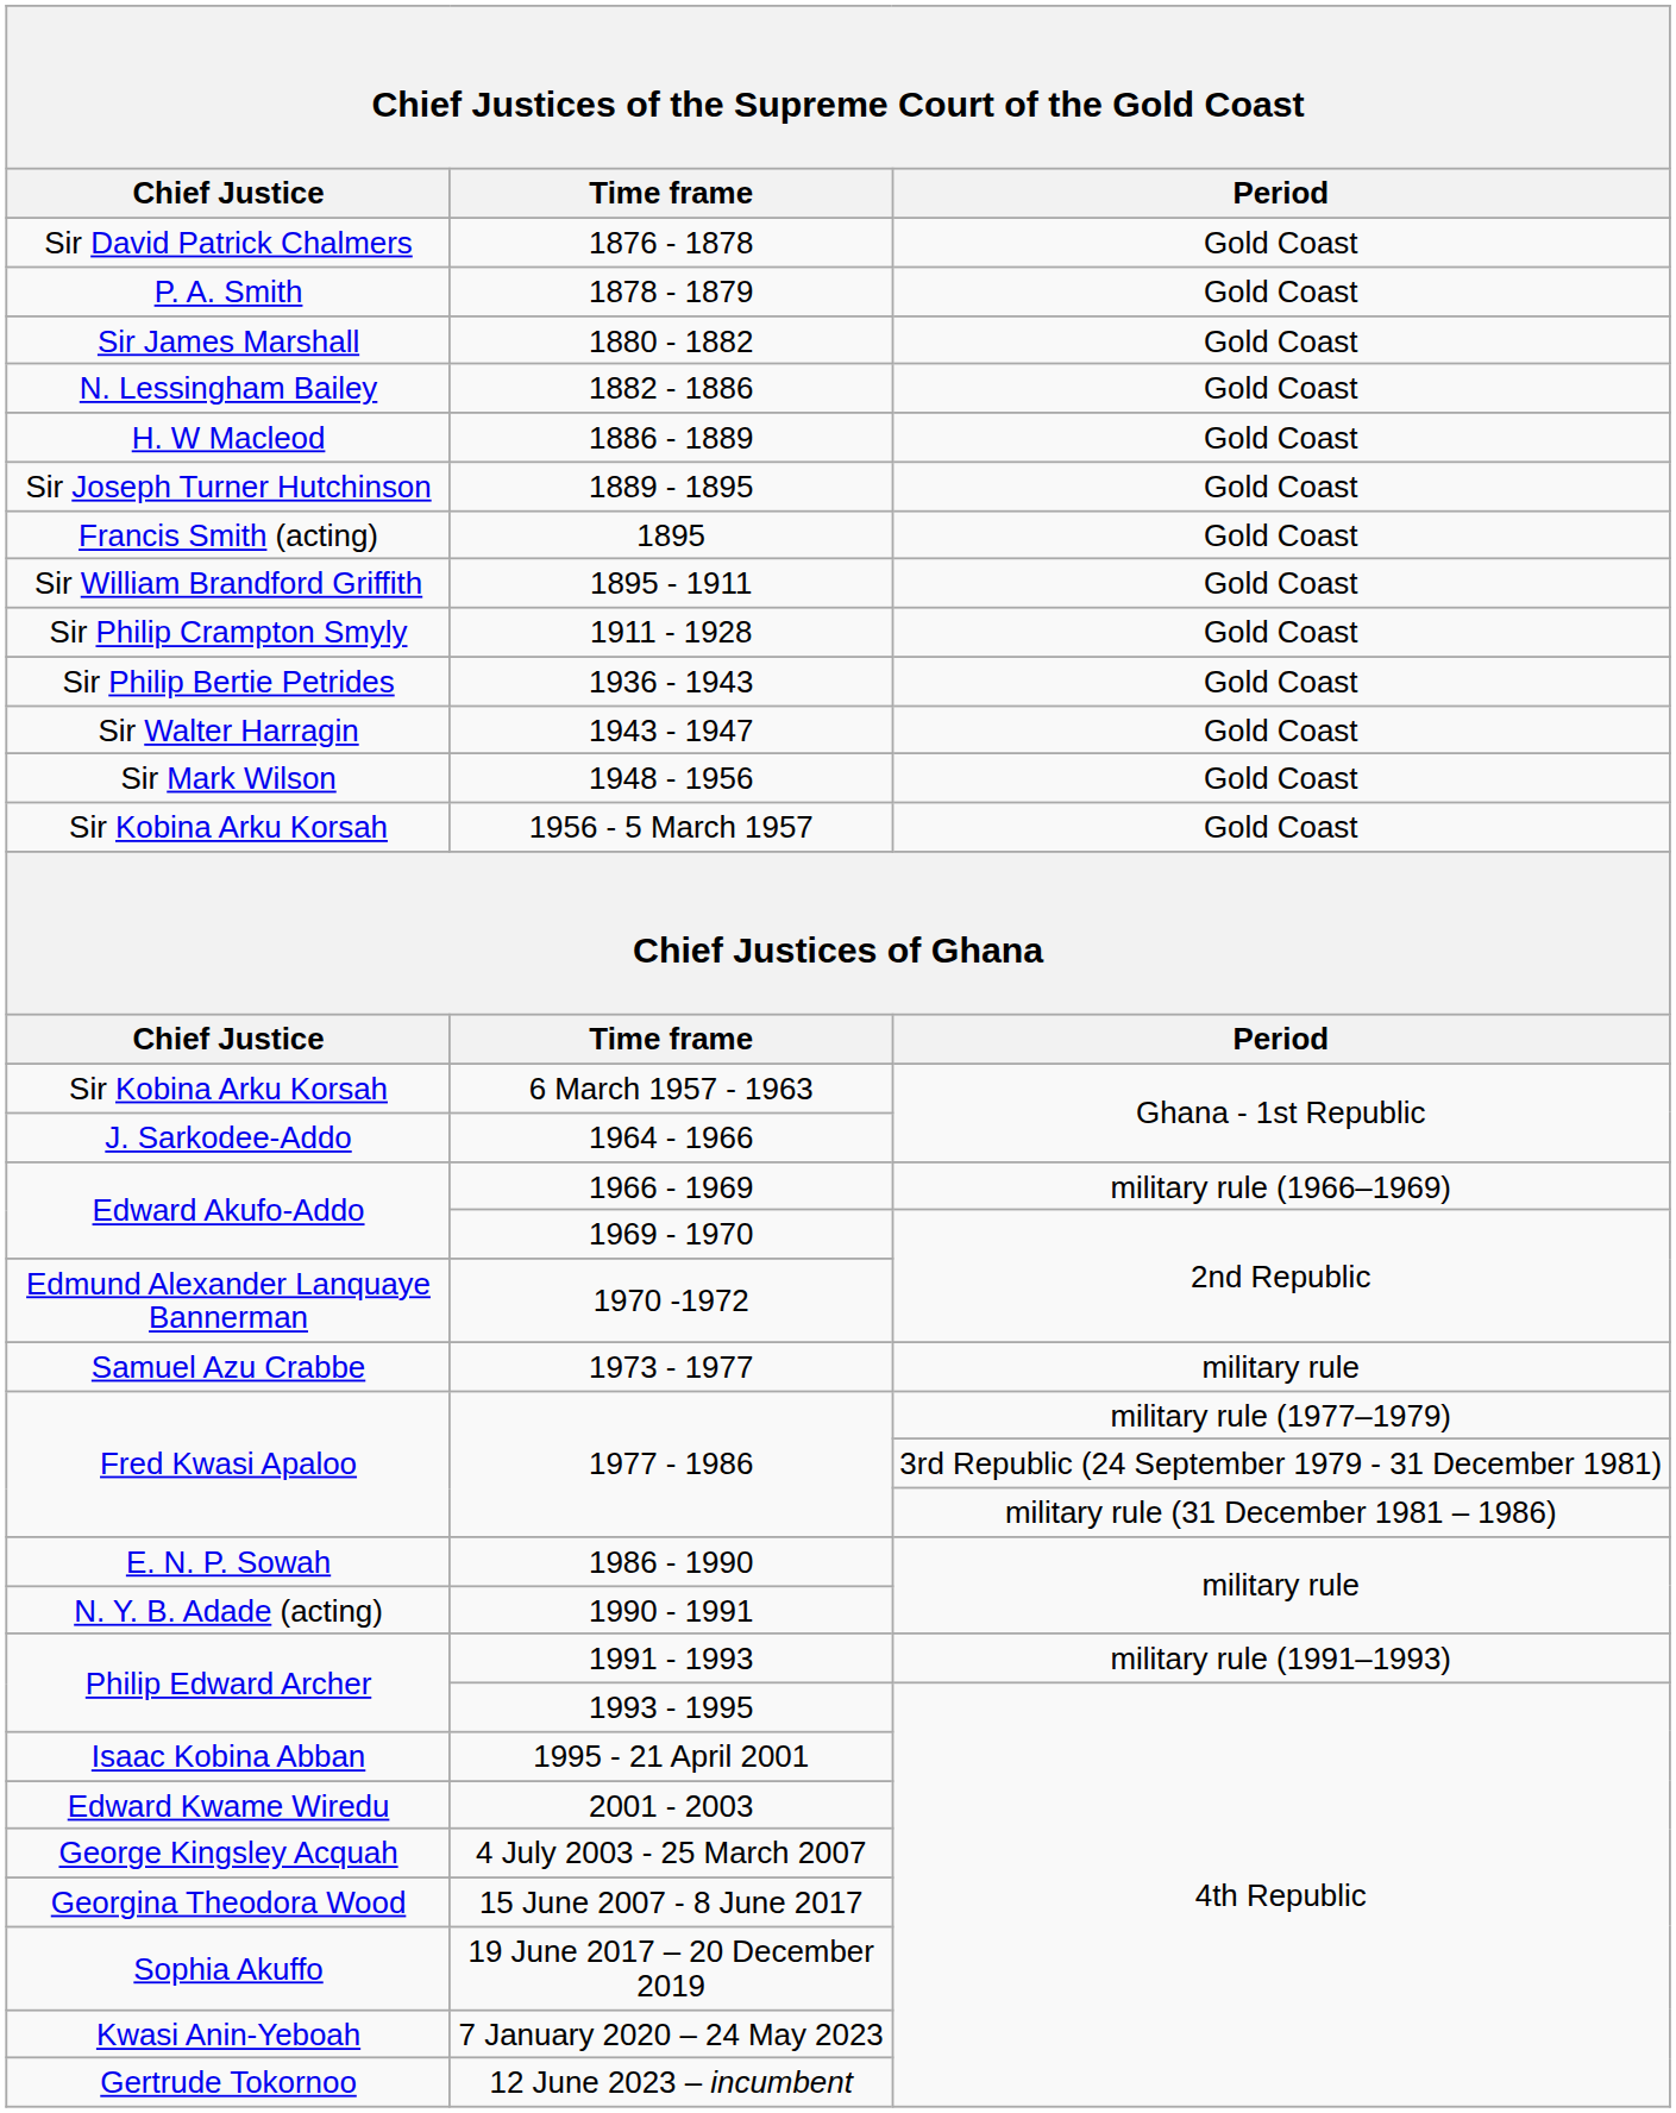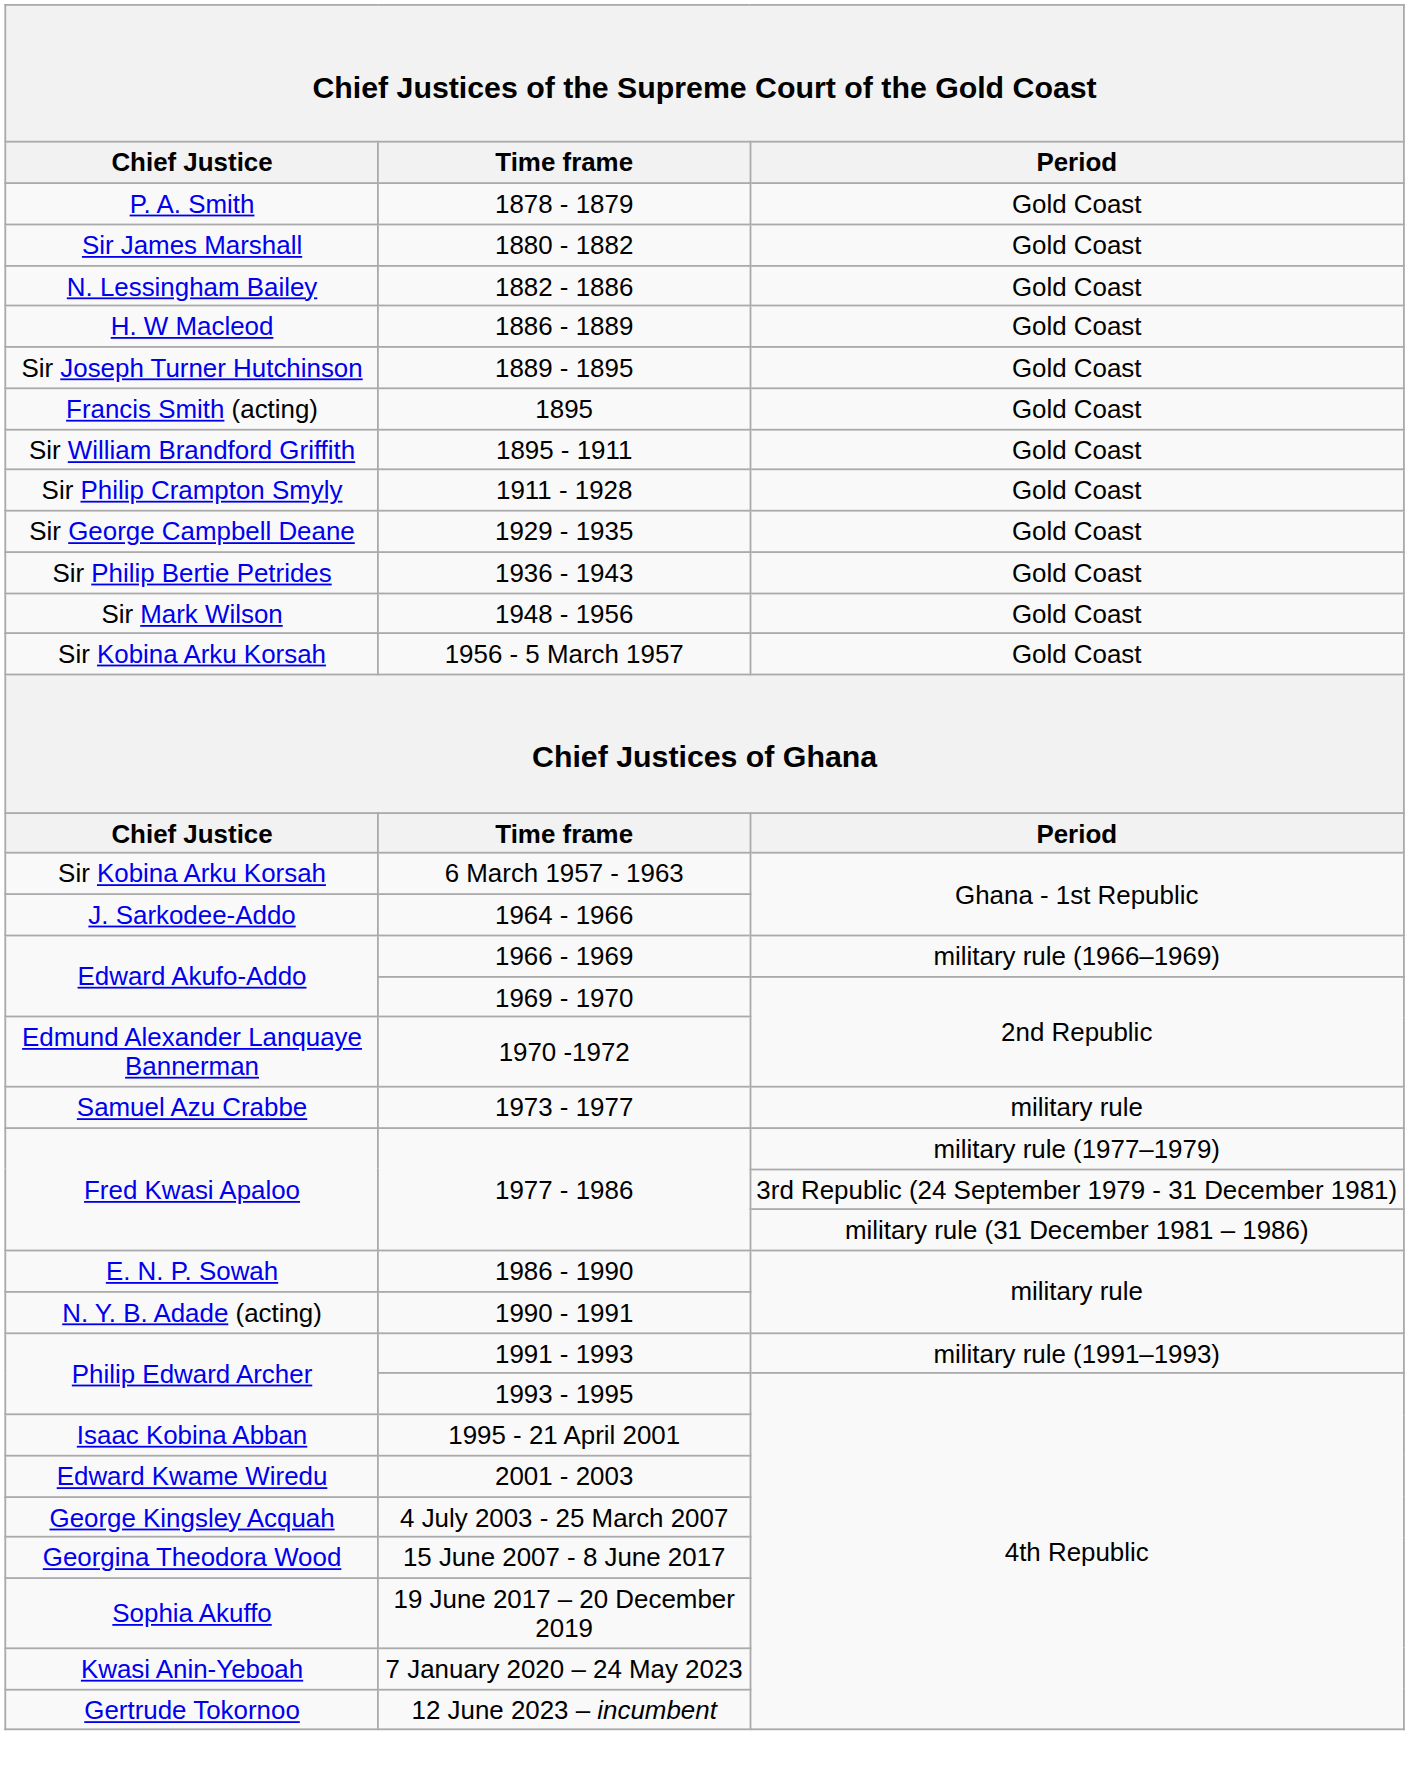- row: Sir David Patrick Chalmers | 1876 - 1878 | Gold Coast
+ row: Sir George Campbell Deane | 1929 - 1935 | Gold Coast
- row: Sir Walter Harragin | 1943 - 1947 | Gold Coast
